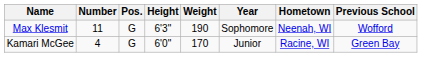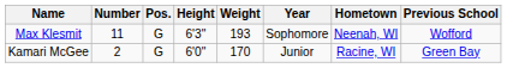Max Klesmit | Weight: 190 -> 193
Kamari McGee | Number: 4 -> 2
